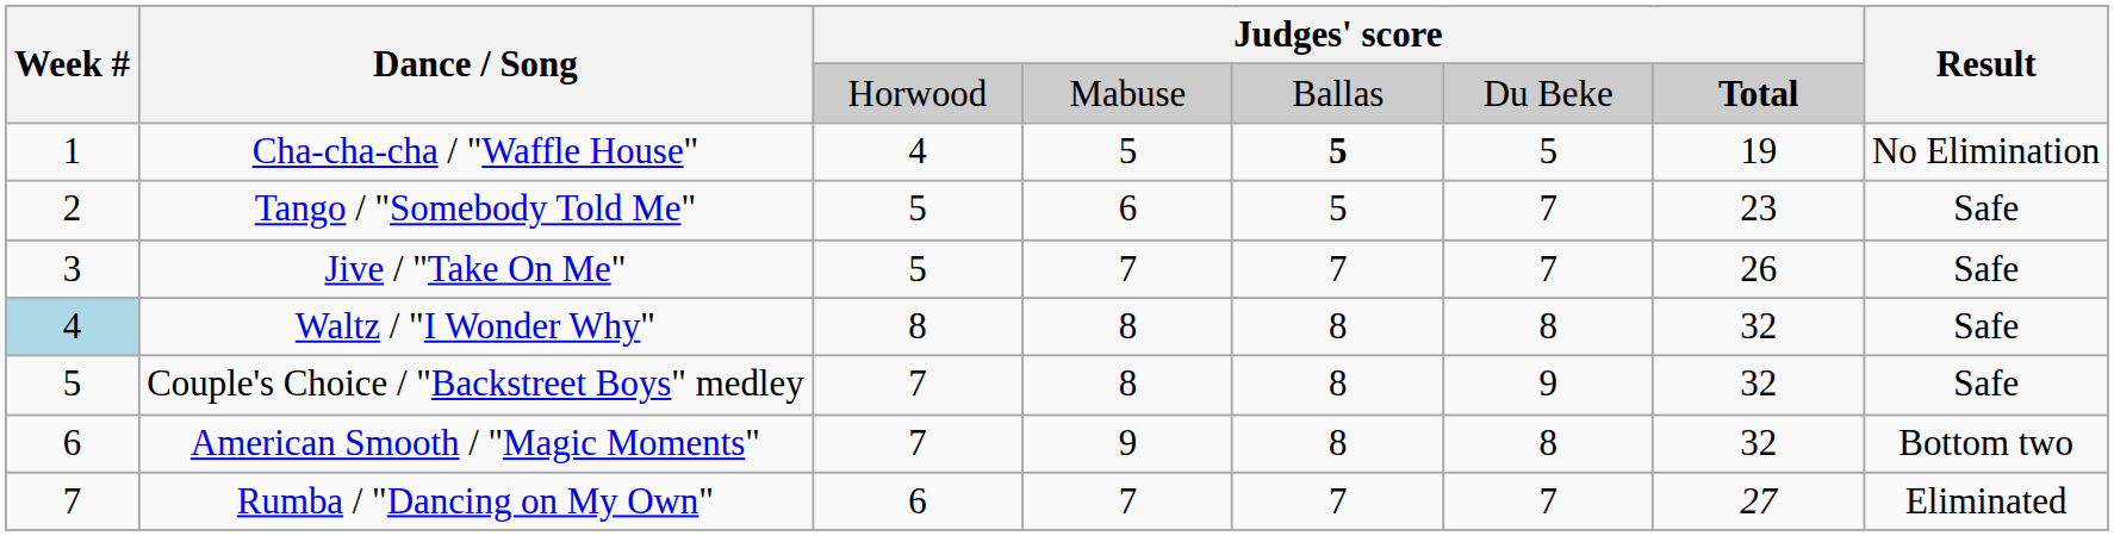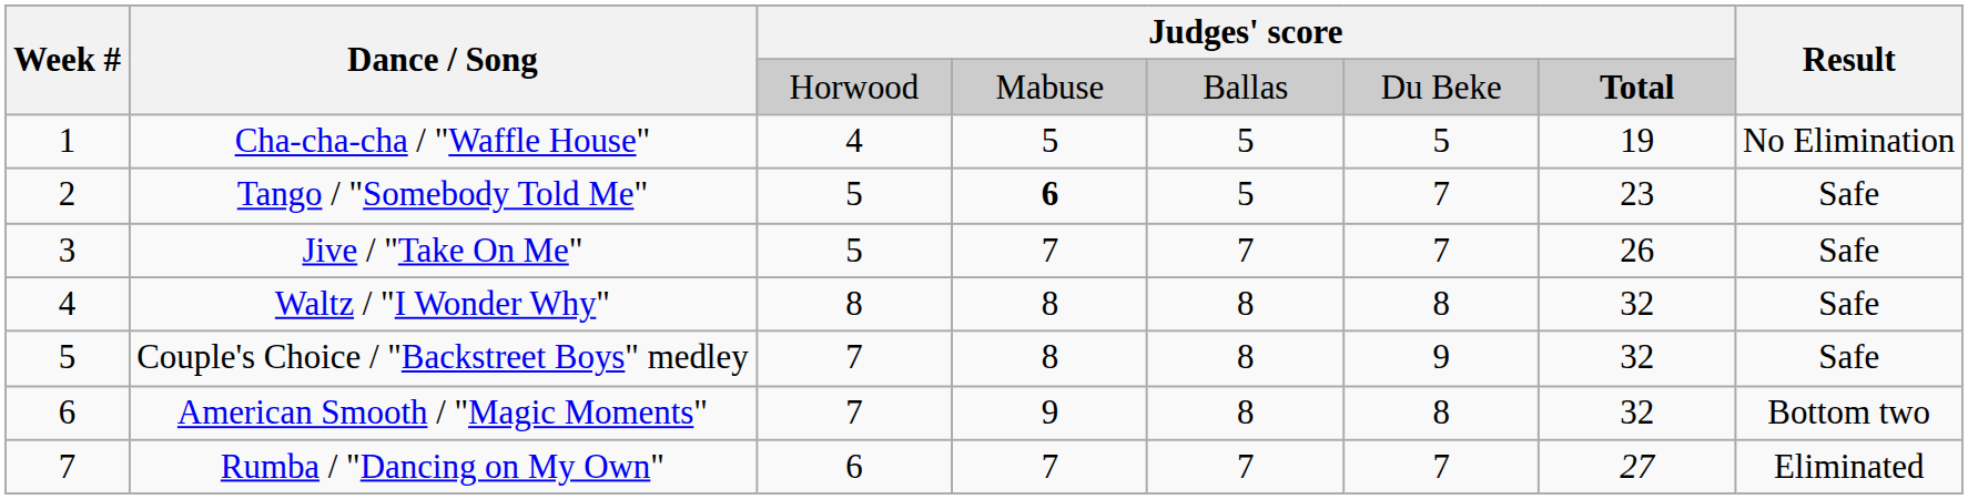Cha-cha-cha / "Waffle House" | column 5: bold -> normal
Tango / "Somebody Told Me" | column 4: normal -> bold
Waltz / "I Wonder Why" | Week #: lightblue background -> no background
